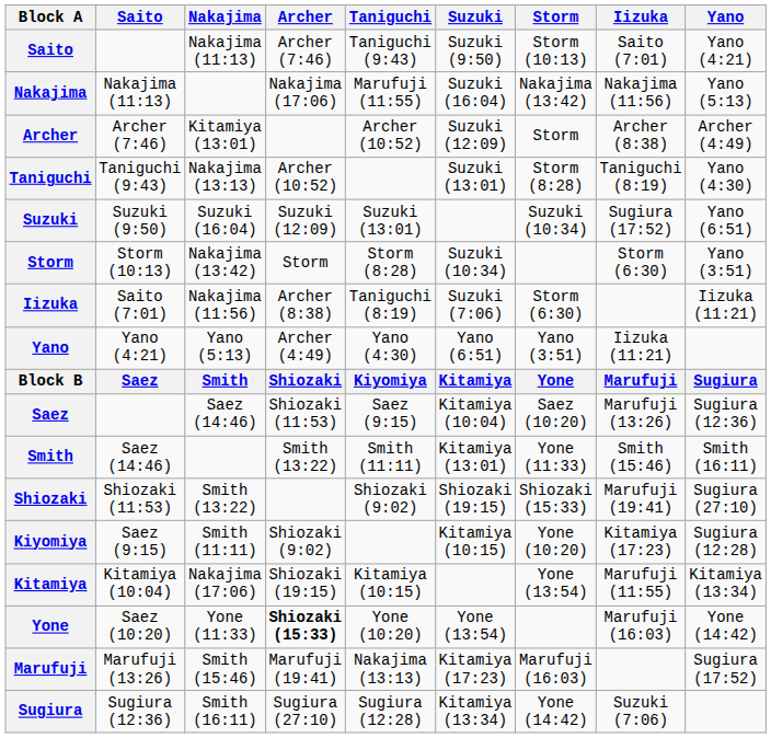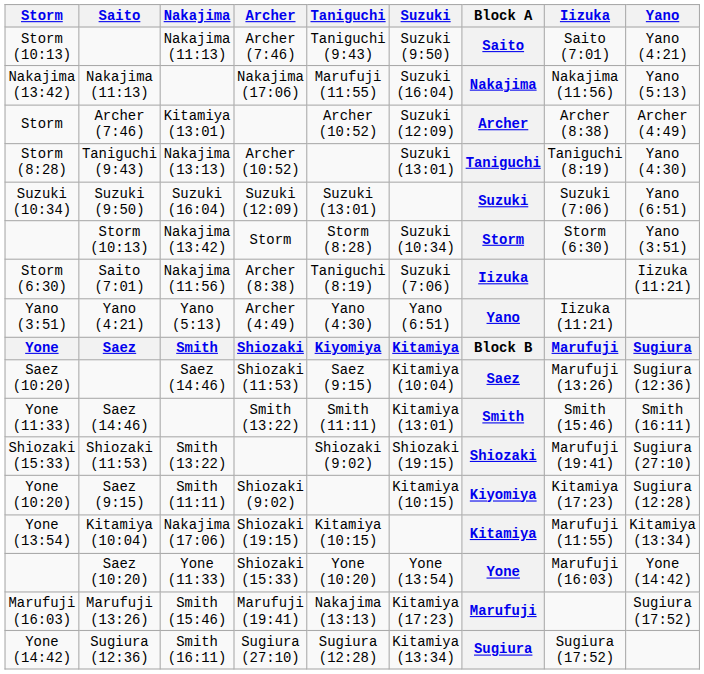columns swapped: Block A <-> Storm
row 6 | Iizuka: Sugiura (17:52) -> Suzuki (7:06)
row 16 | Archer: bold -> normal
row 18 | Iizuka: Suzuki (7:06) -> Sugiura (17:52)
